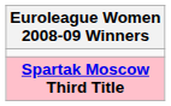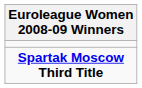row 3 | column 1: pink background -> no background
